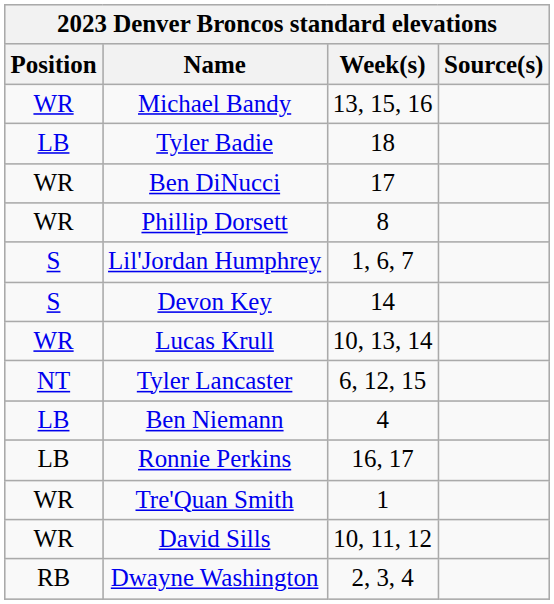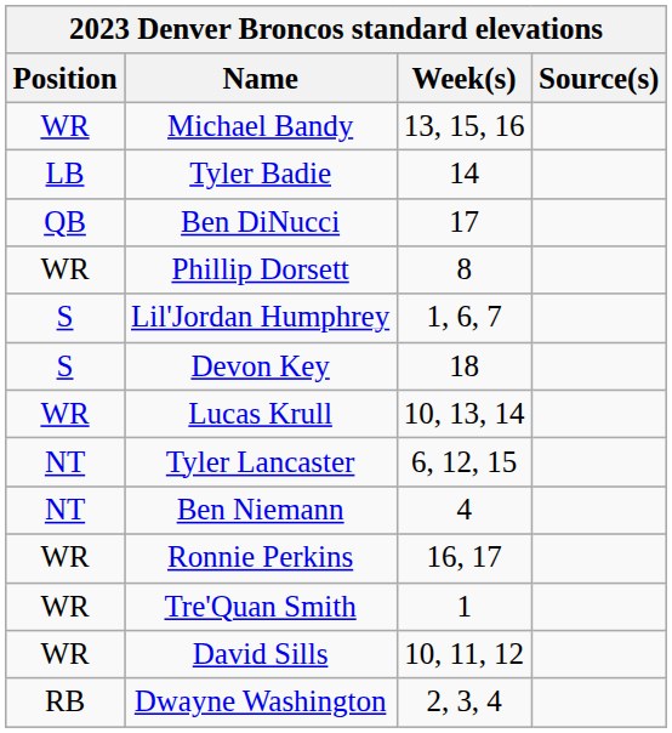Tyler Badie | Week(s): 18 -> 14
Ben DiNucci | Position: WR -> QB
Devon Key | Week(s): 14 -> 18
Ben Niemann | Position: LB -> NT
Ronnie Perkins | Position: LB -> WR
